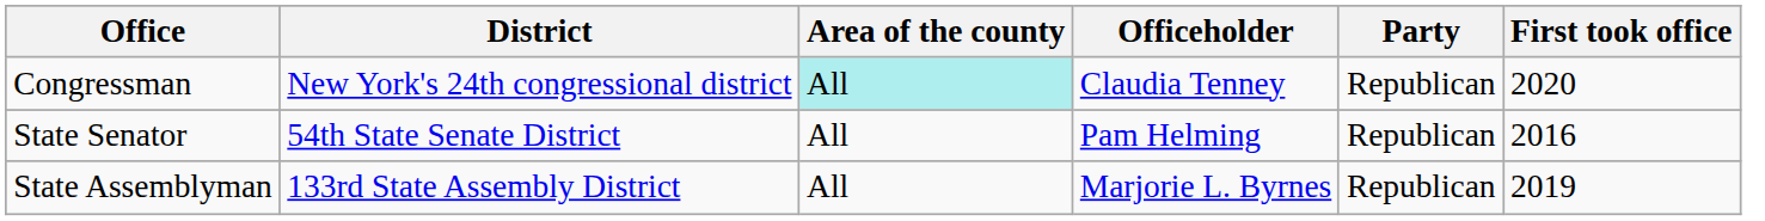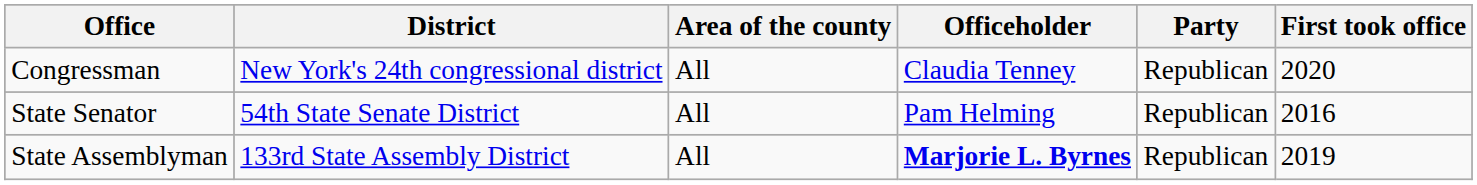row 2 | Area of the county: paleturquoise background -> no background
row 4 | Officeholder: normal -> bold
